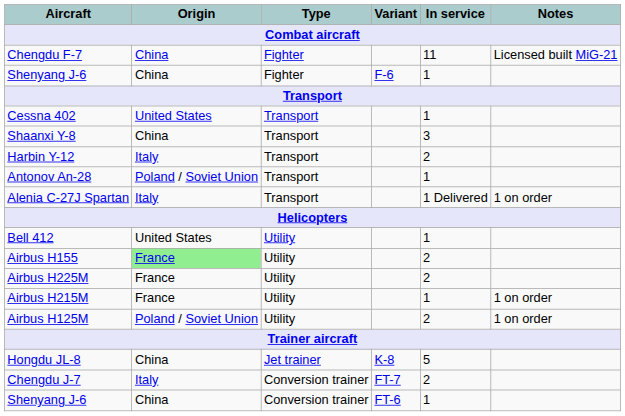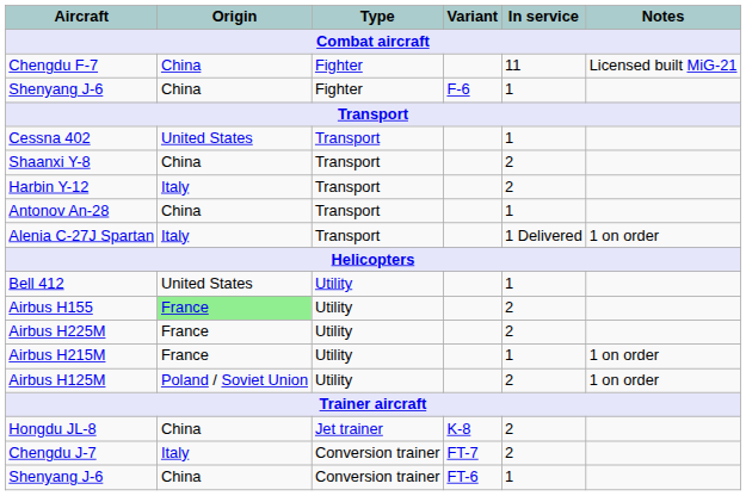Shaanxi Y-8 | In service: 3 -> 2
Antonov An-28 | Origin: Poland / Soviet Union -> China
Hongdu JL-8 | In service: 5 -> 2
